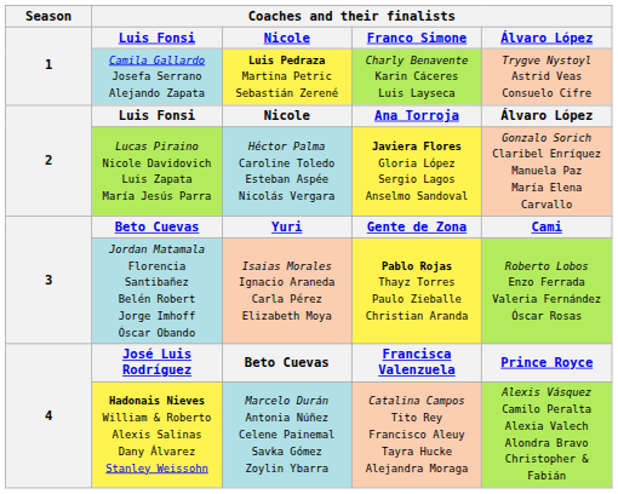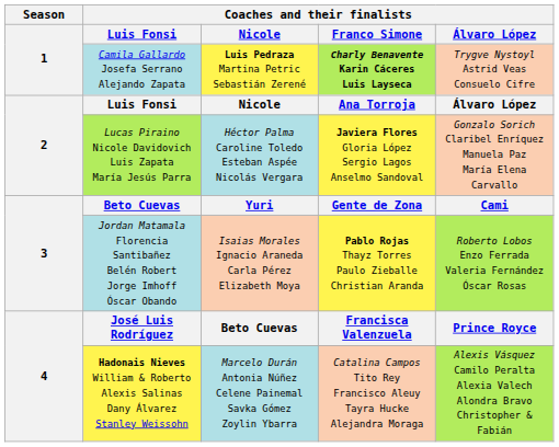Camila Gallardo Josefa Serrano Alejando Zapata | Coaches and their finalists / Franco Simone: normal -> bold
